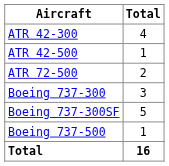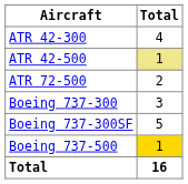ATR 42-500 | Total: no background -> khaki background
Boeing 737-500 | Total: no background -> gold background
